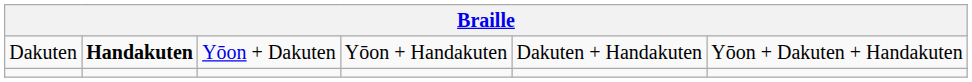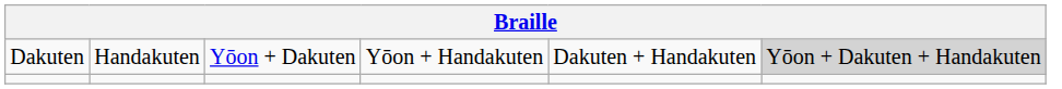Dakuten | column 2: bold -> normal
Dakuten | column 6: no background -> lightgrey background
